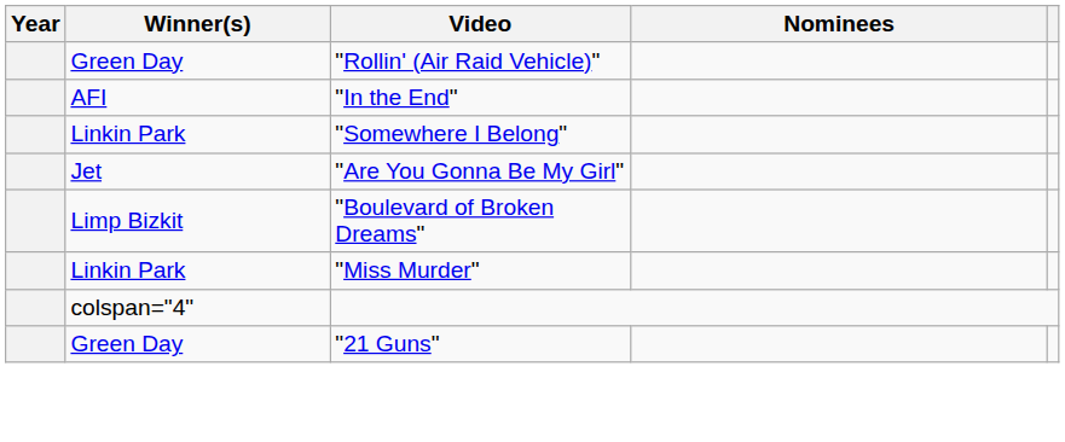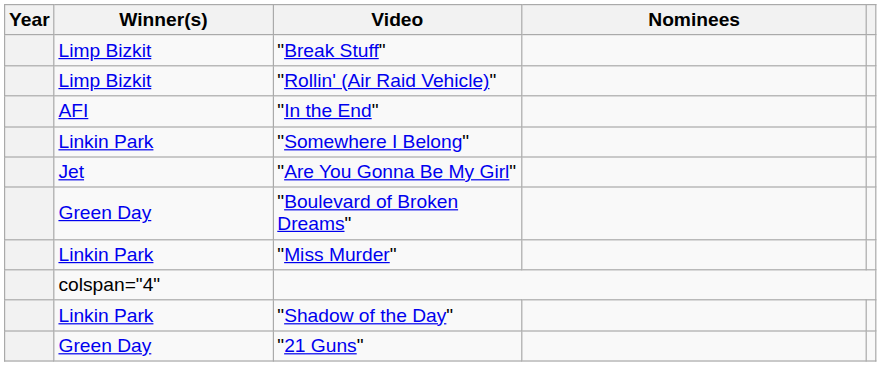+ row: Limp Bizkit | "Break Stuff"
"Rollin' (Air Raid Vehicle)" | Winner(s): Green Day -> Limp Bizkit
"Boulevard of Broken Dreams" | Winner(s): Limp Bizkit -> Green Day
+ row: Linkin Park | "Shadow of the Day"
